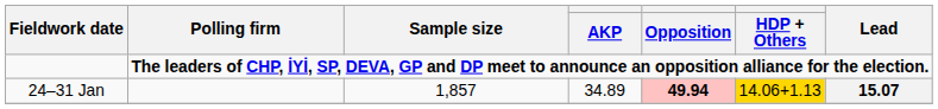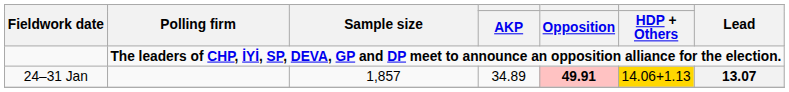24–31 Jan | Opposition: 49.94 -> 49.91
24–31 Jan | Lead: 15.07 -> 13.07
